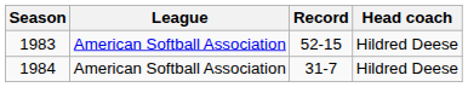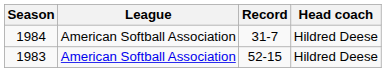rows swapped: 1983 <-> 1984
